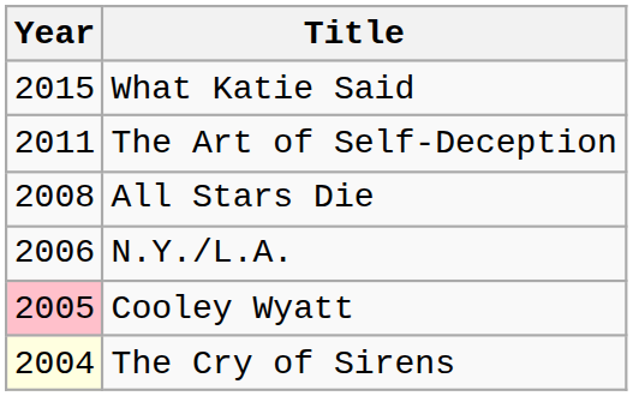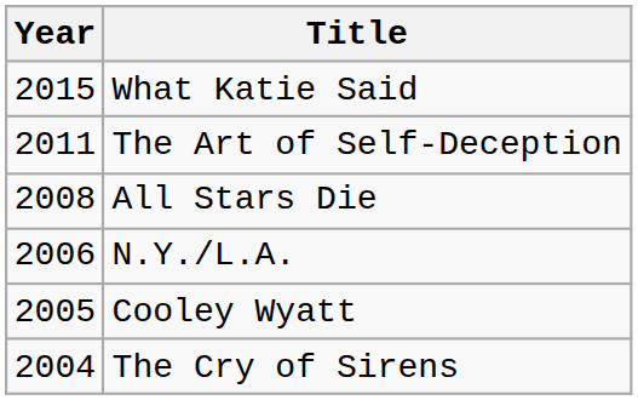Cooley Wyatt | Year: pink background -> no background
The Cry of Sirens | Year: lightyellow background -> no background
